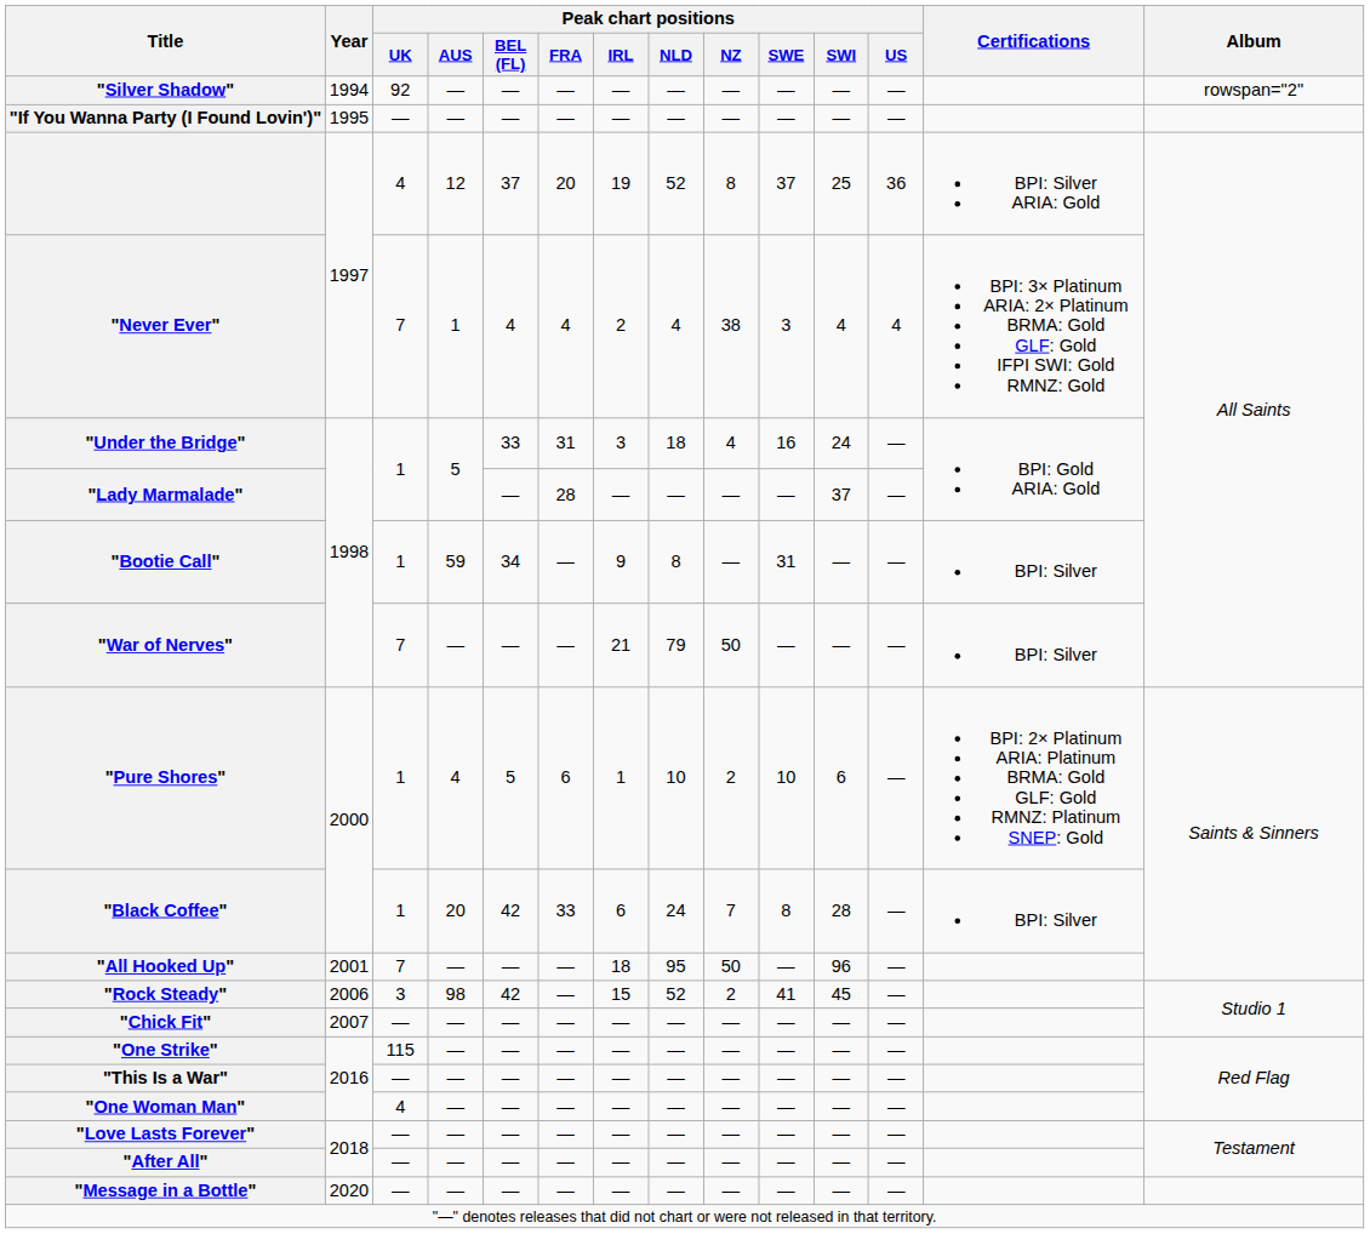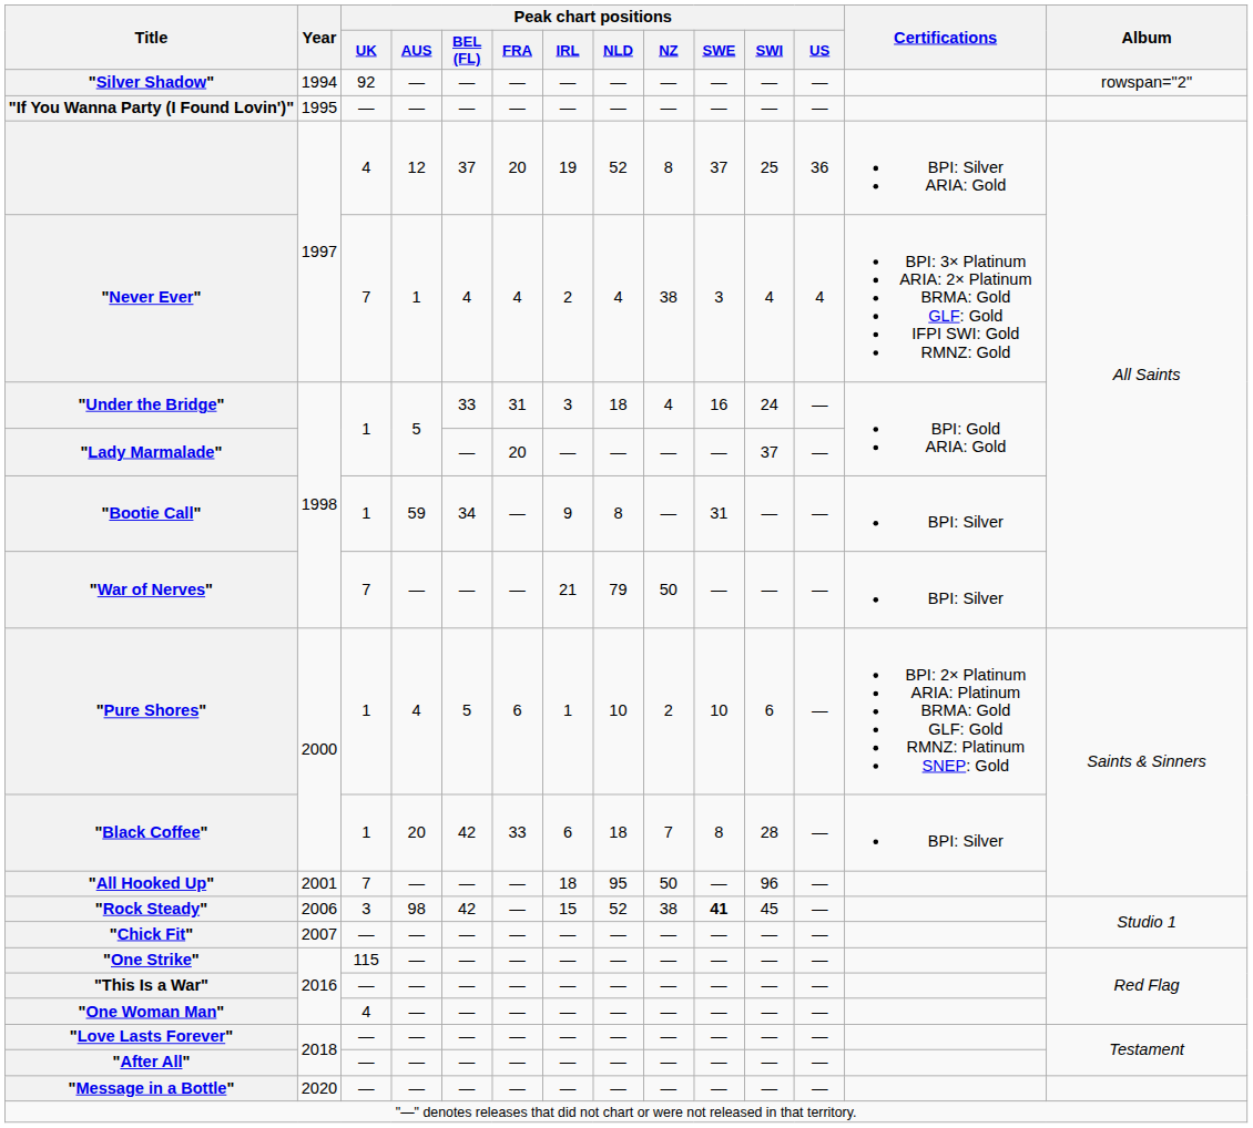"Lady Marmalade" | Peak chart positions / FRA: 28 -> 20
"Black Coffee" | Peak chart positions / NLD: 24 -> 18
"Rock Steady" | Peak chart positions / NZ: 2 -> 38
"Rock Steady" | Peak chart positions / SWE: normal -> bold
